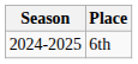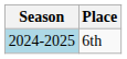6th | Season: no background -> lightblue background
